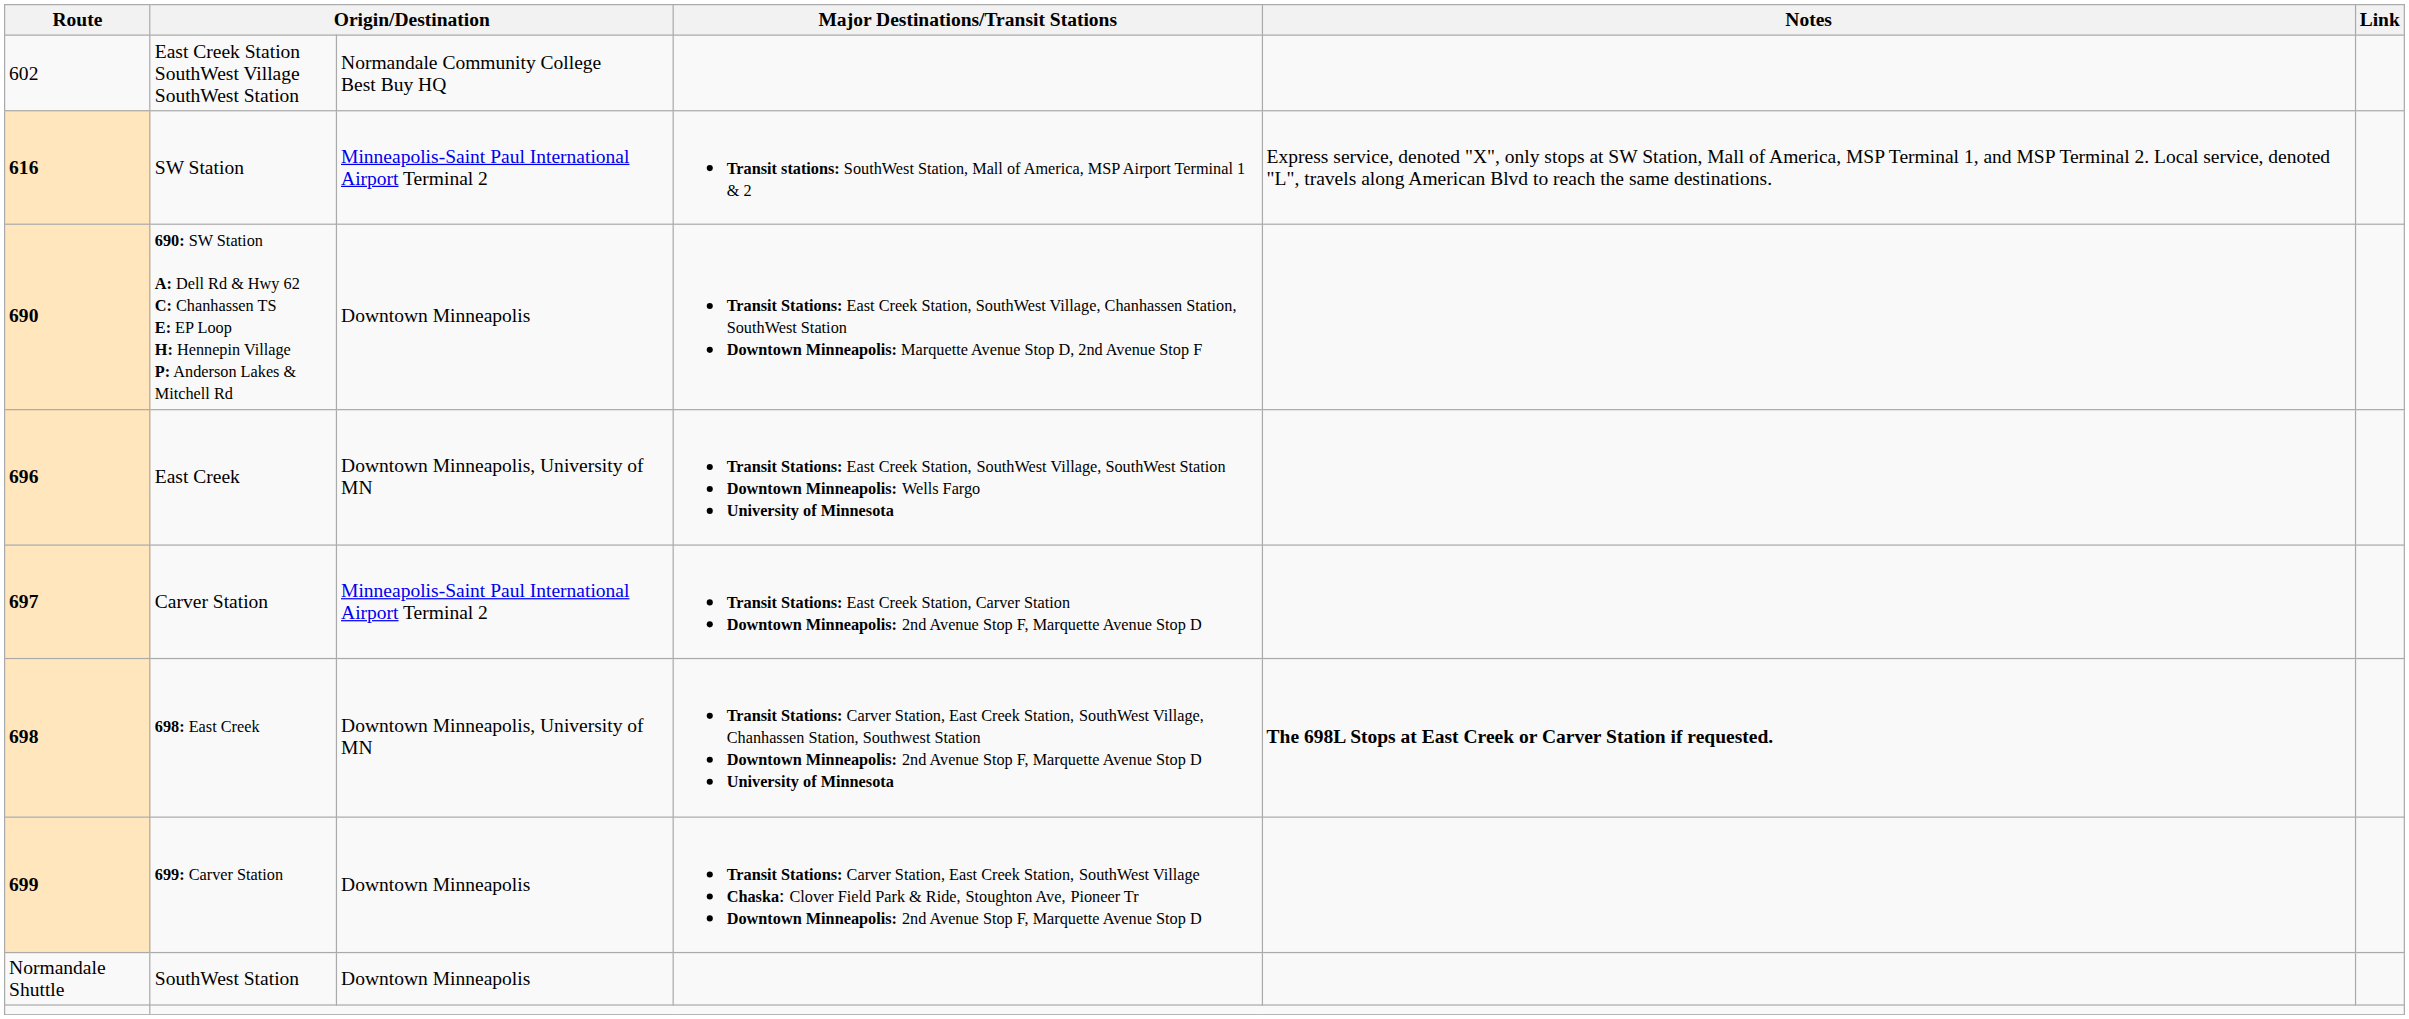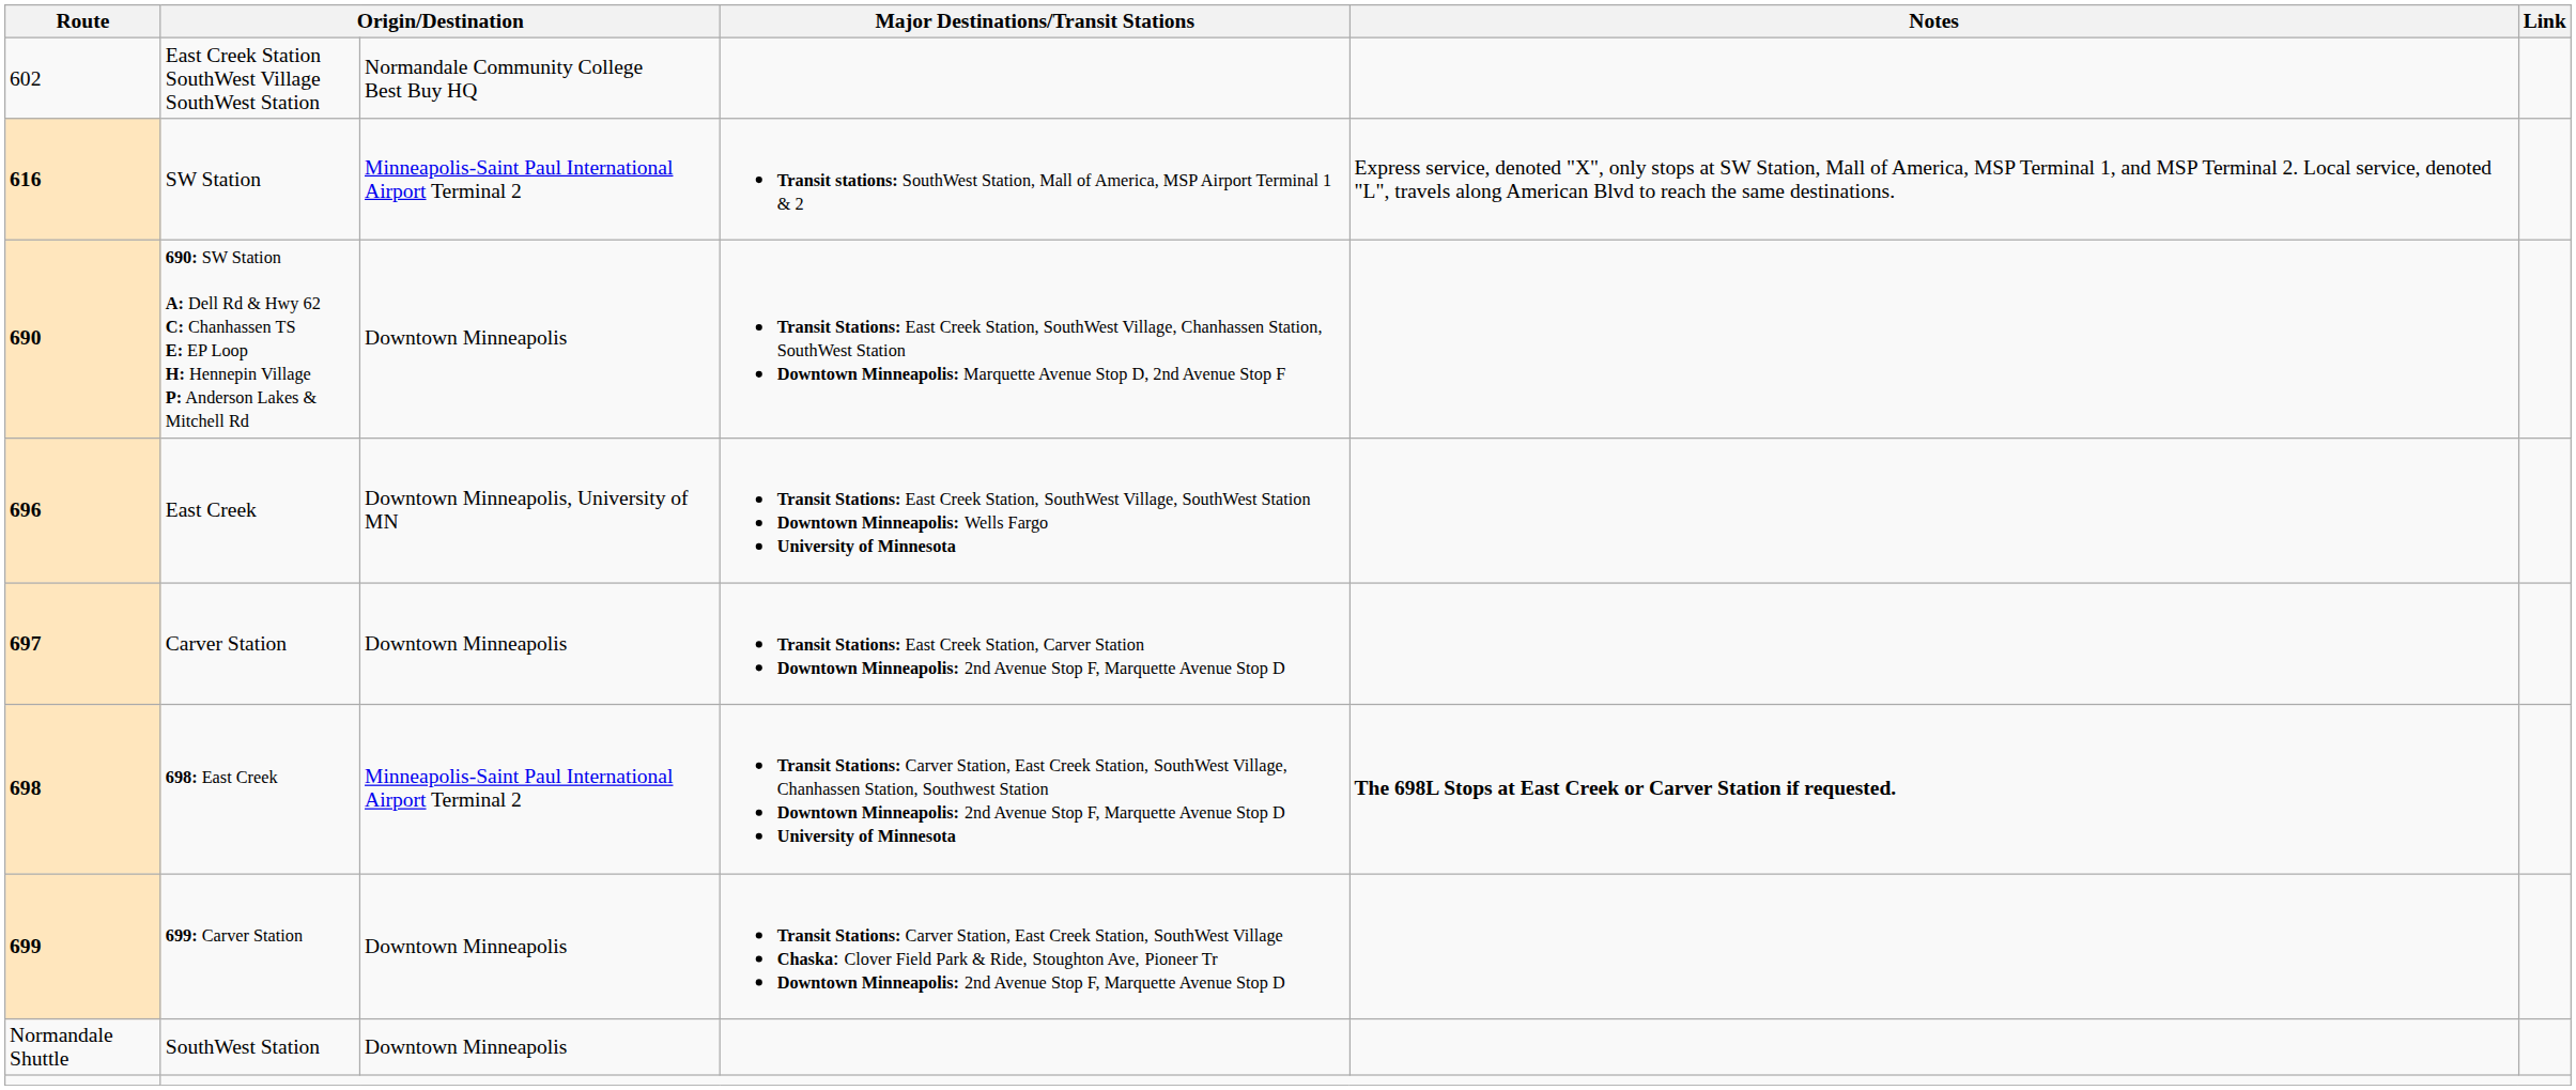Carver Station | column 3: Minneapolis-Saint Paul International Airport Terminal 2 -> Downtown Minneapolis
698: East Creek | column 3: Downtown Minneapolis, University of MN -> Minneapolis-Saint Paul International Airport Terminal 2
